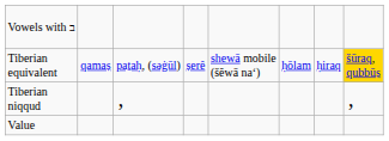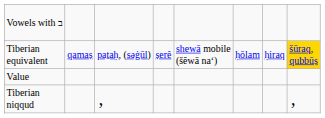rows swapped: Tiberian niqqud <-> Value
